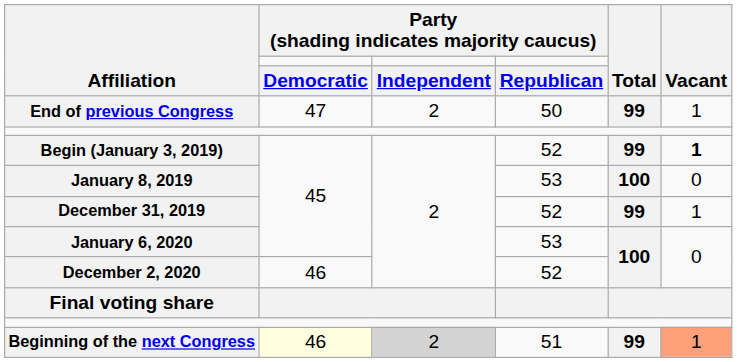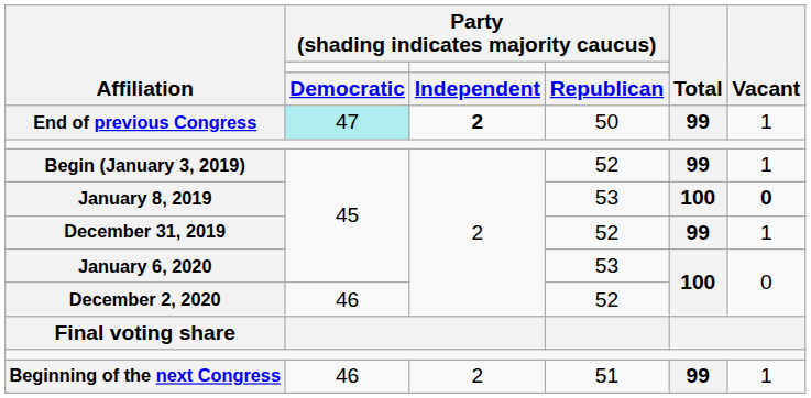End of previous Congress | column 2: no background -> paleturquoise background
End of previous Congress | column 3: normal -> bold
Begin (January 3, 2019) | Vacant: bold -> normal
January 8, 2019 | Vacant: normal -> bold
Beginning of the next Congress | column 2: lightyellow background -> no background
Beginning of the next Congress | column 3: lightgrey background -> no background
Beginning of the next Congress | Vacant: lightsalmon background -> no background
